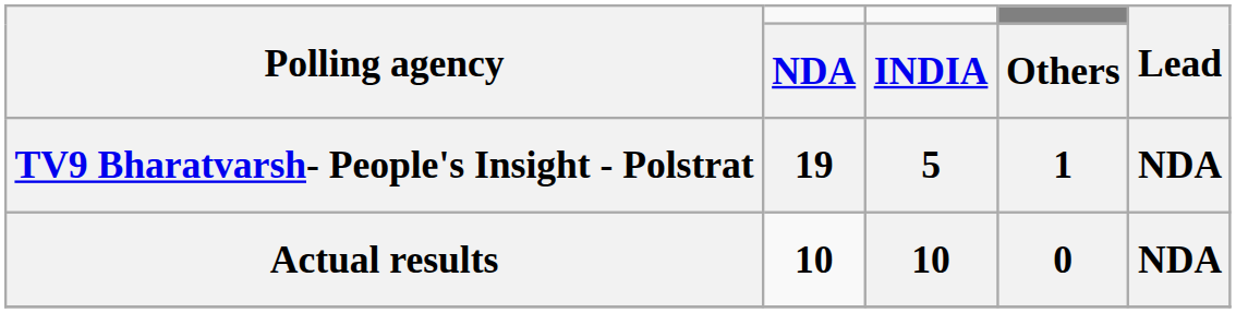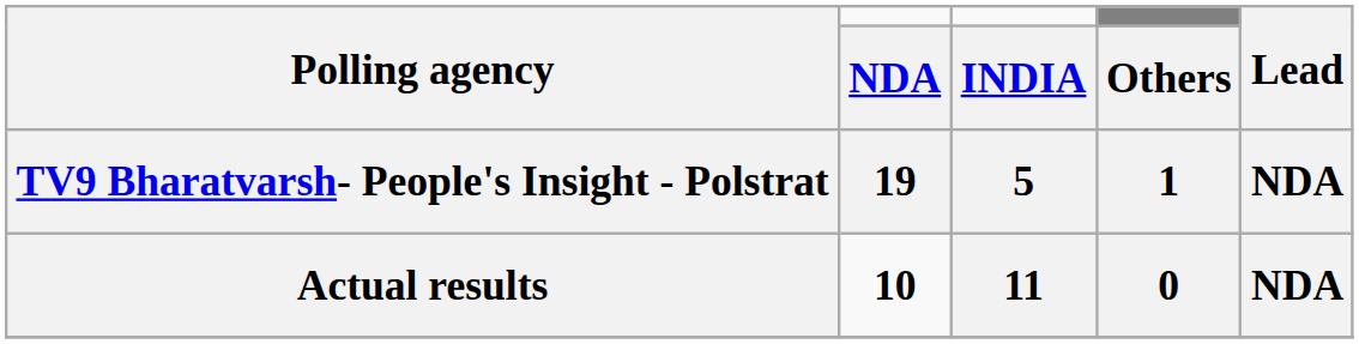Actual results | INDIA / 5: 10 -> 11
